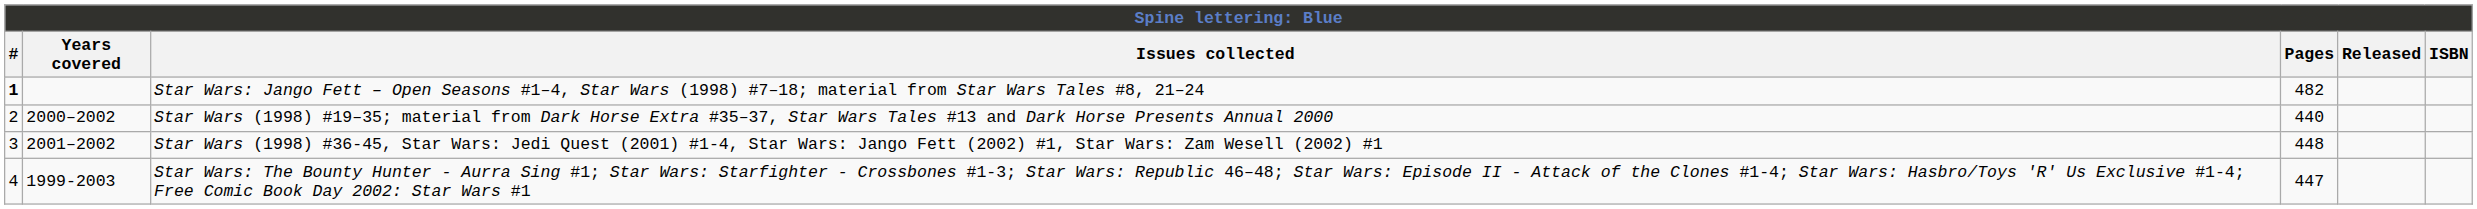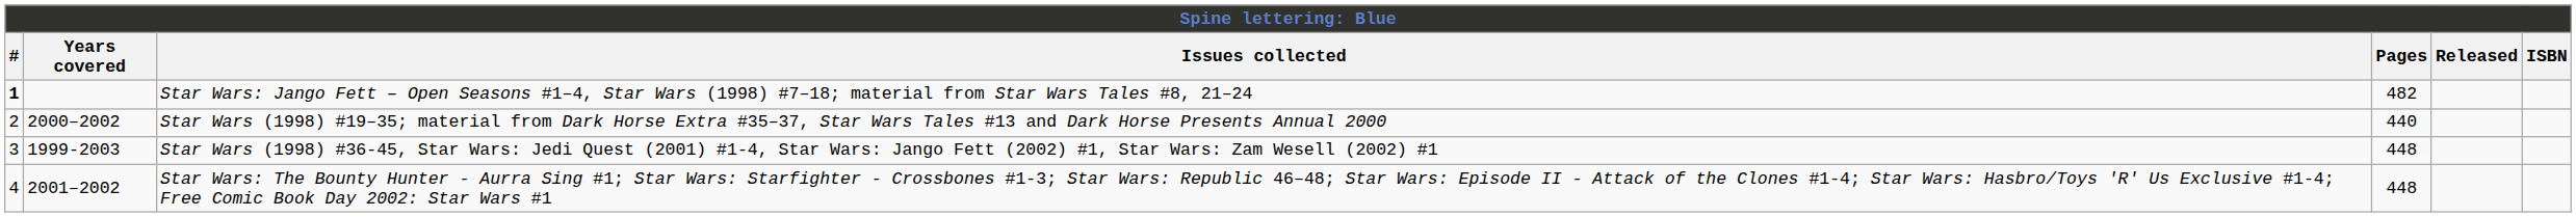row 5 | Years covered: 2001–2002 -> 1999-2003
row 6 | Years covered: 1999-2003 -> 2001–2002
row 6 | Pages: 447 -> 448
